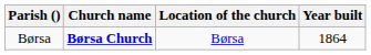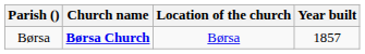row 2 | Year built: 1864 -> 1857
